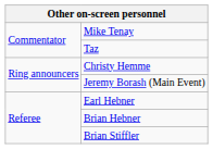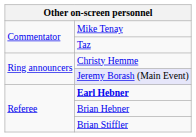Jeremy Borash (Main Event) | column 2: no background -> lavender background
Earl Hebner | column 2: normal -> bold
